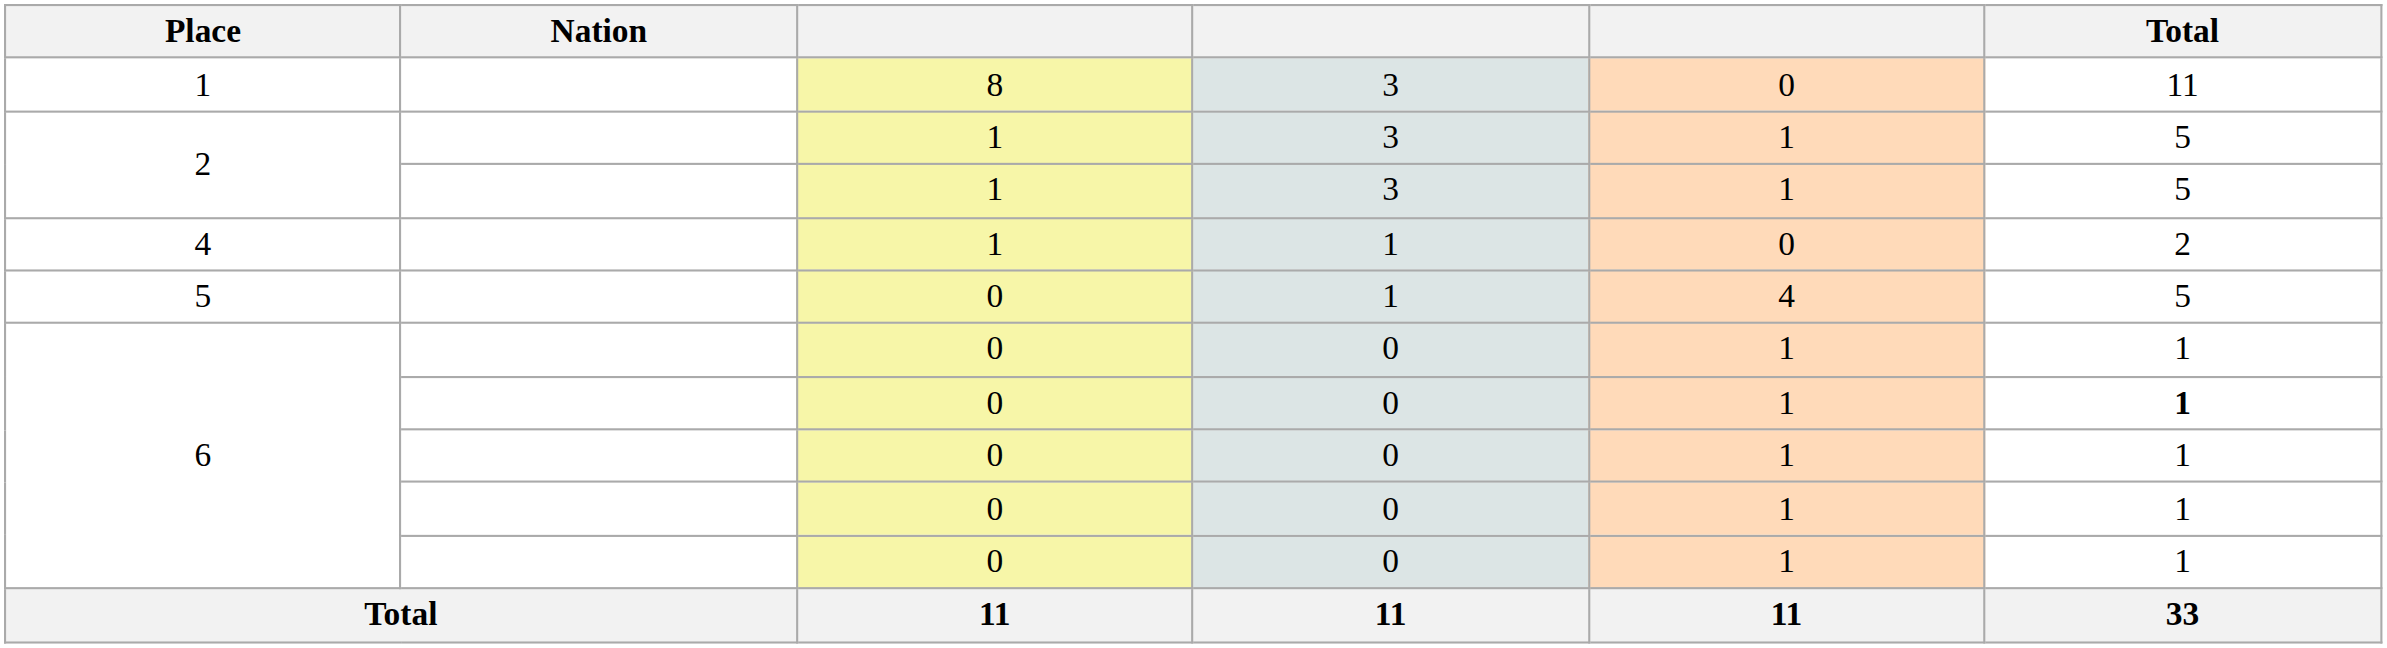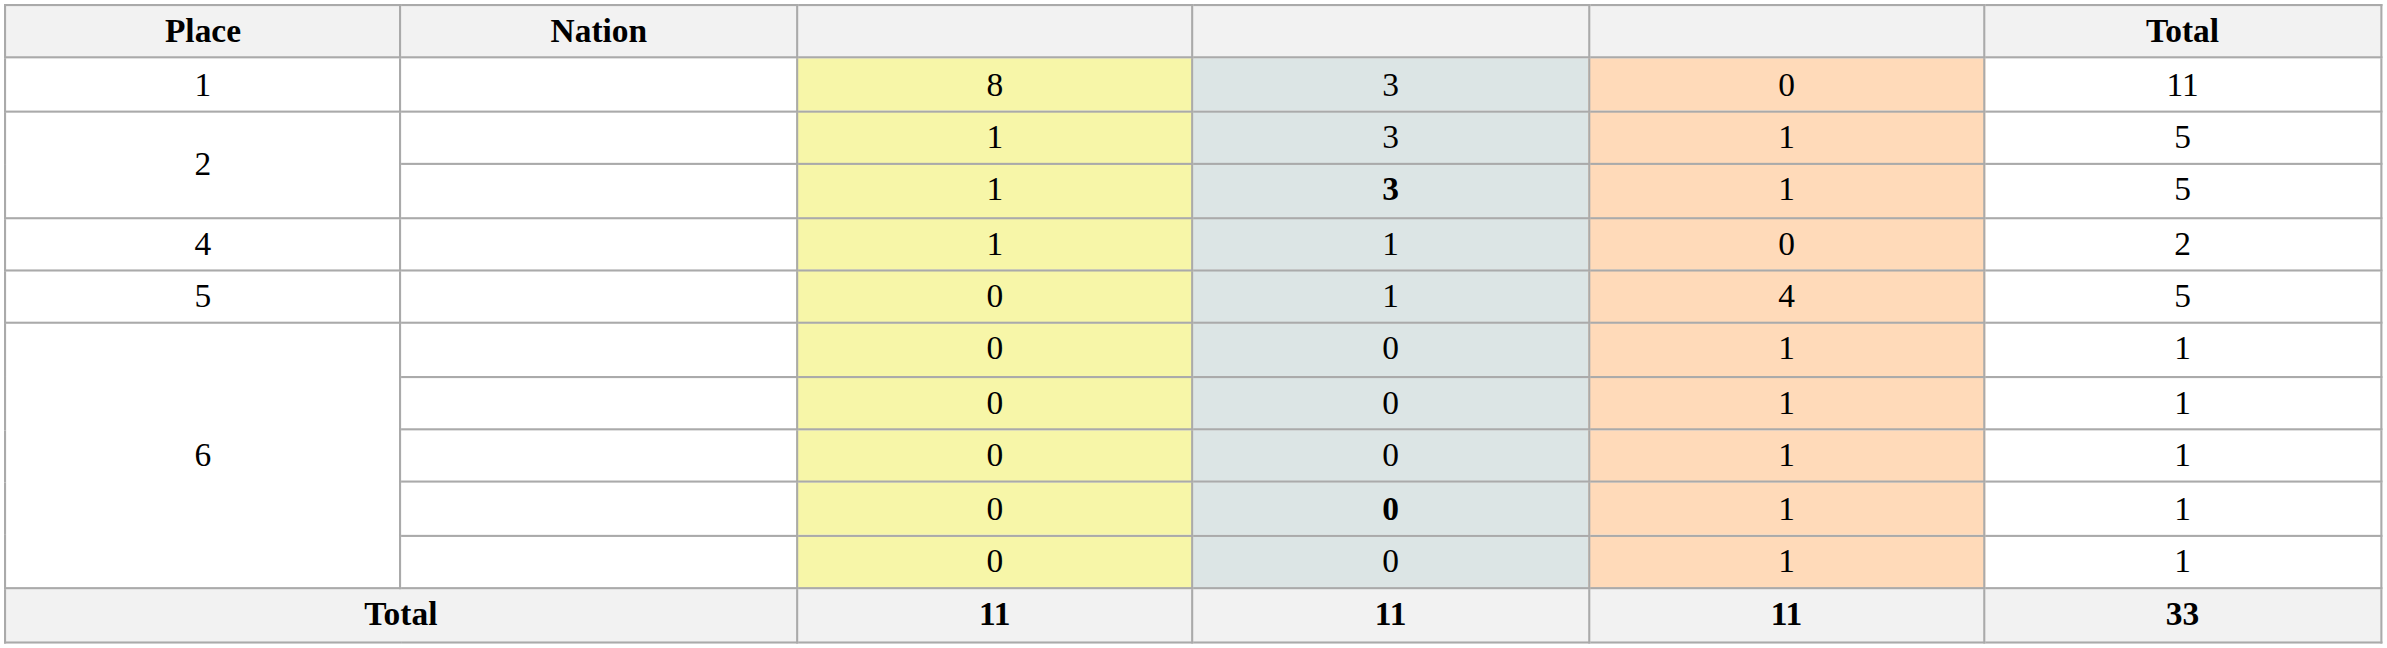row 4 | column 4: normal -> bold
row 8 | Total: bold -> normal
row 10 | column 4: normal -> bold
